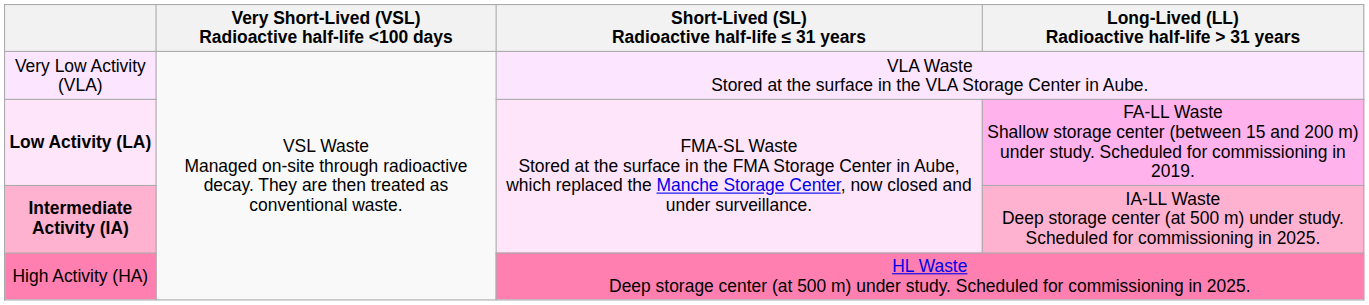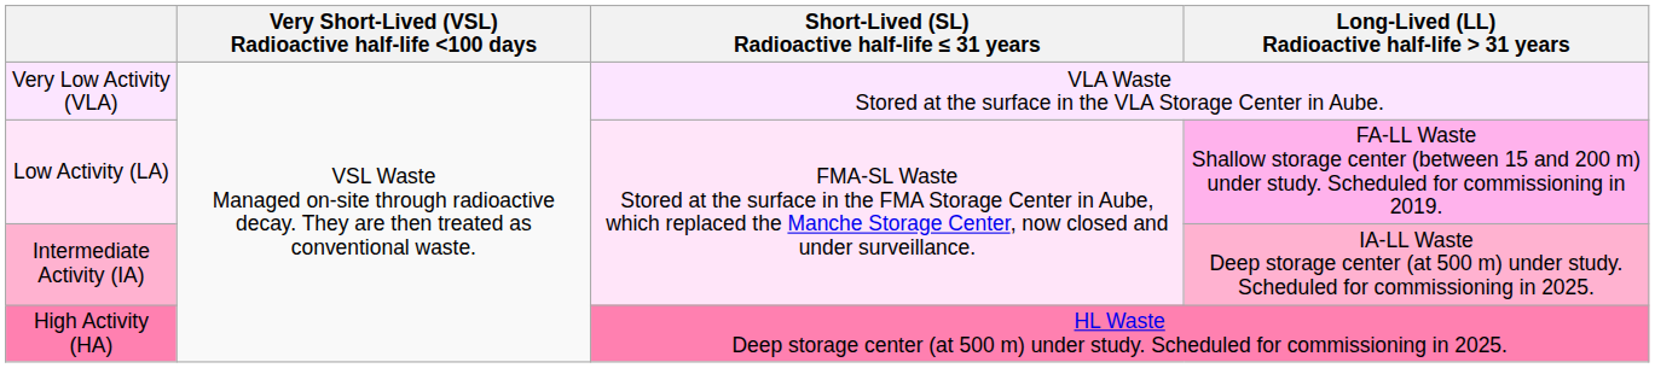Low Activity (LA) | column 1: bold -> normal
Intermediate Activity (IA) | column 1: bold -> normal
